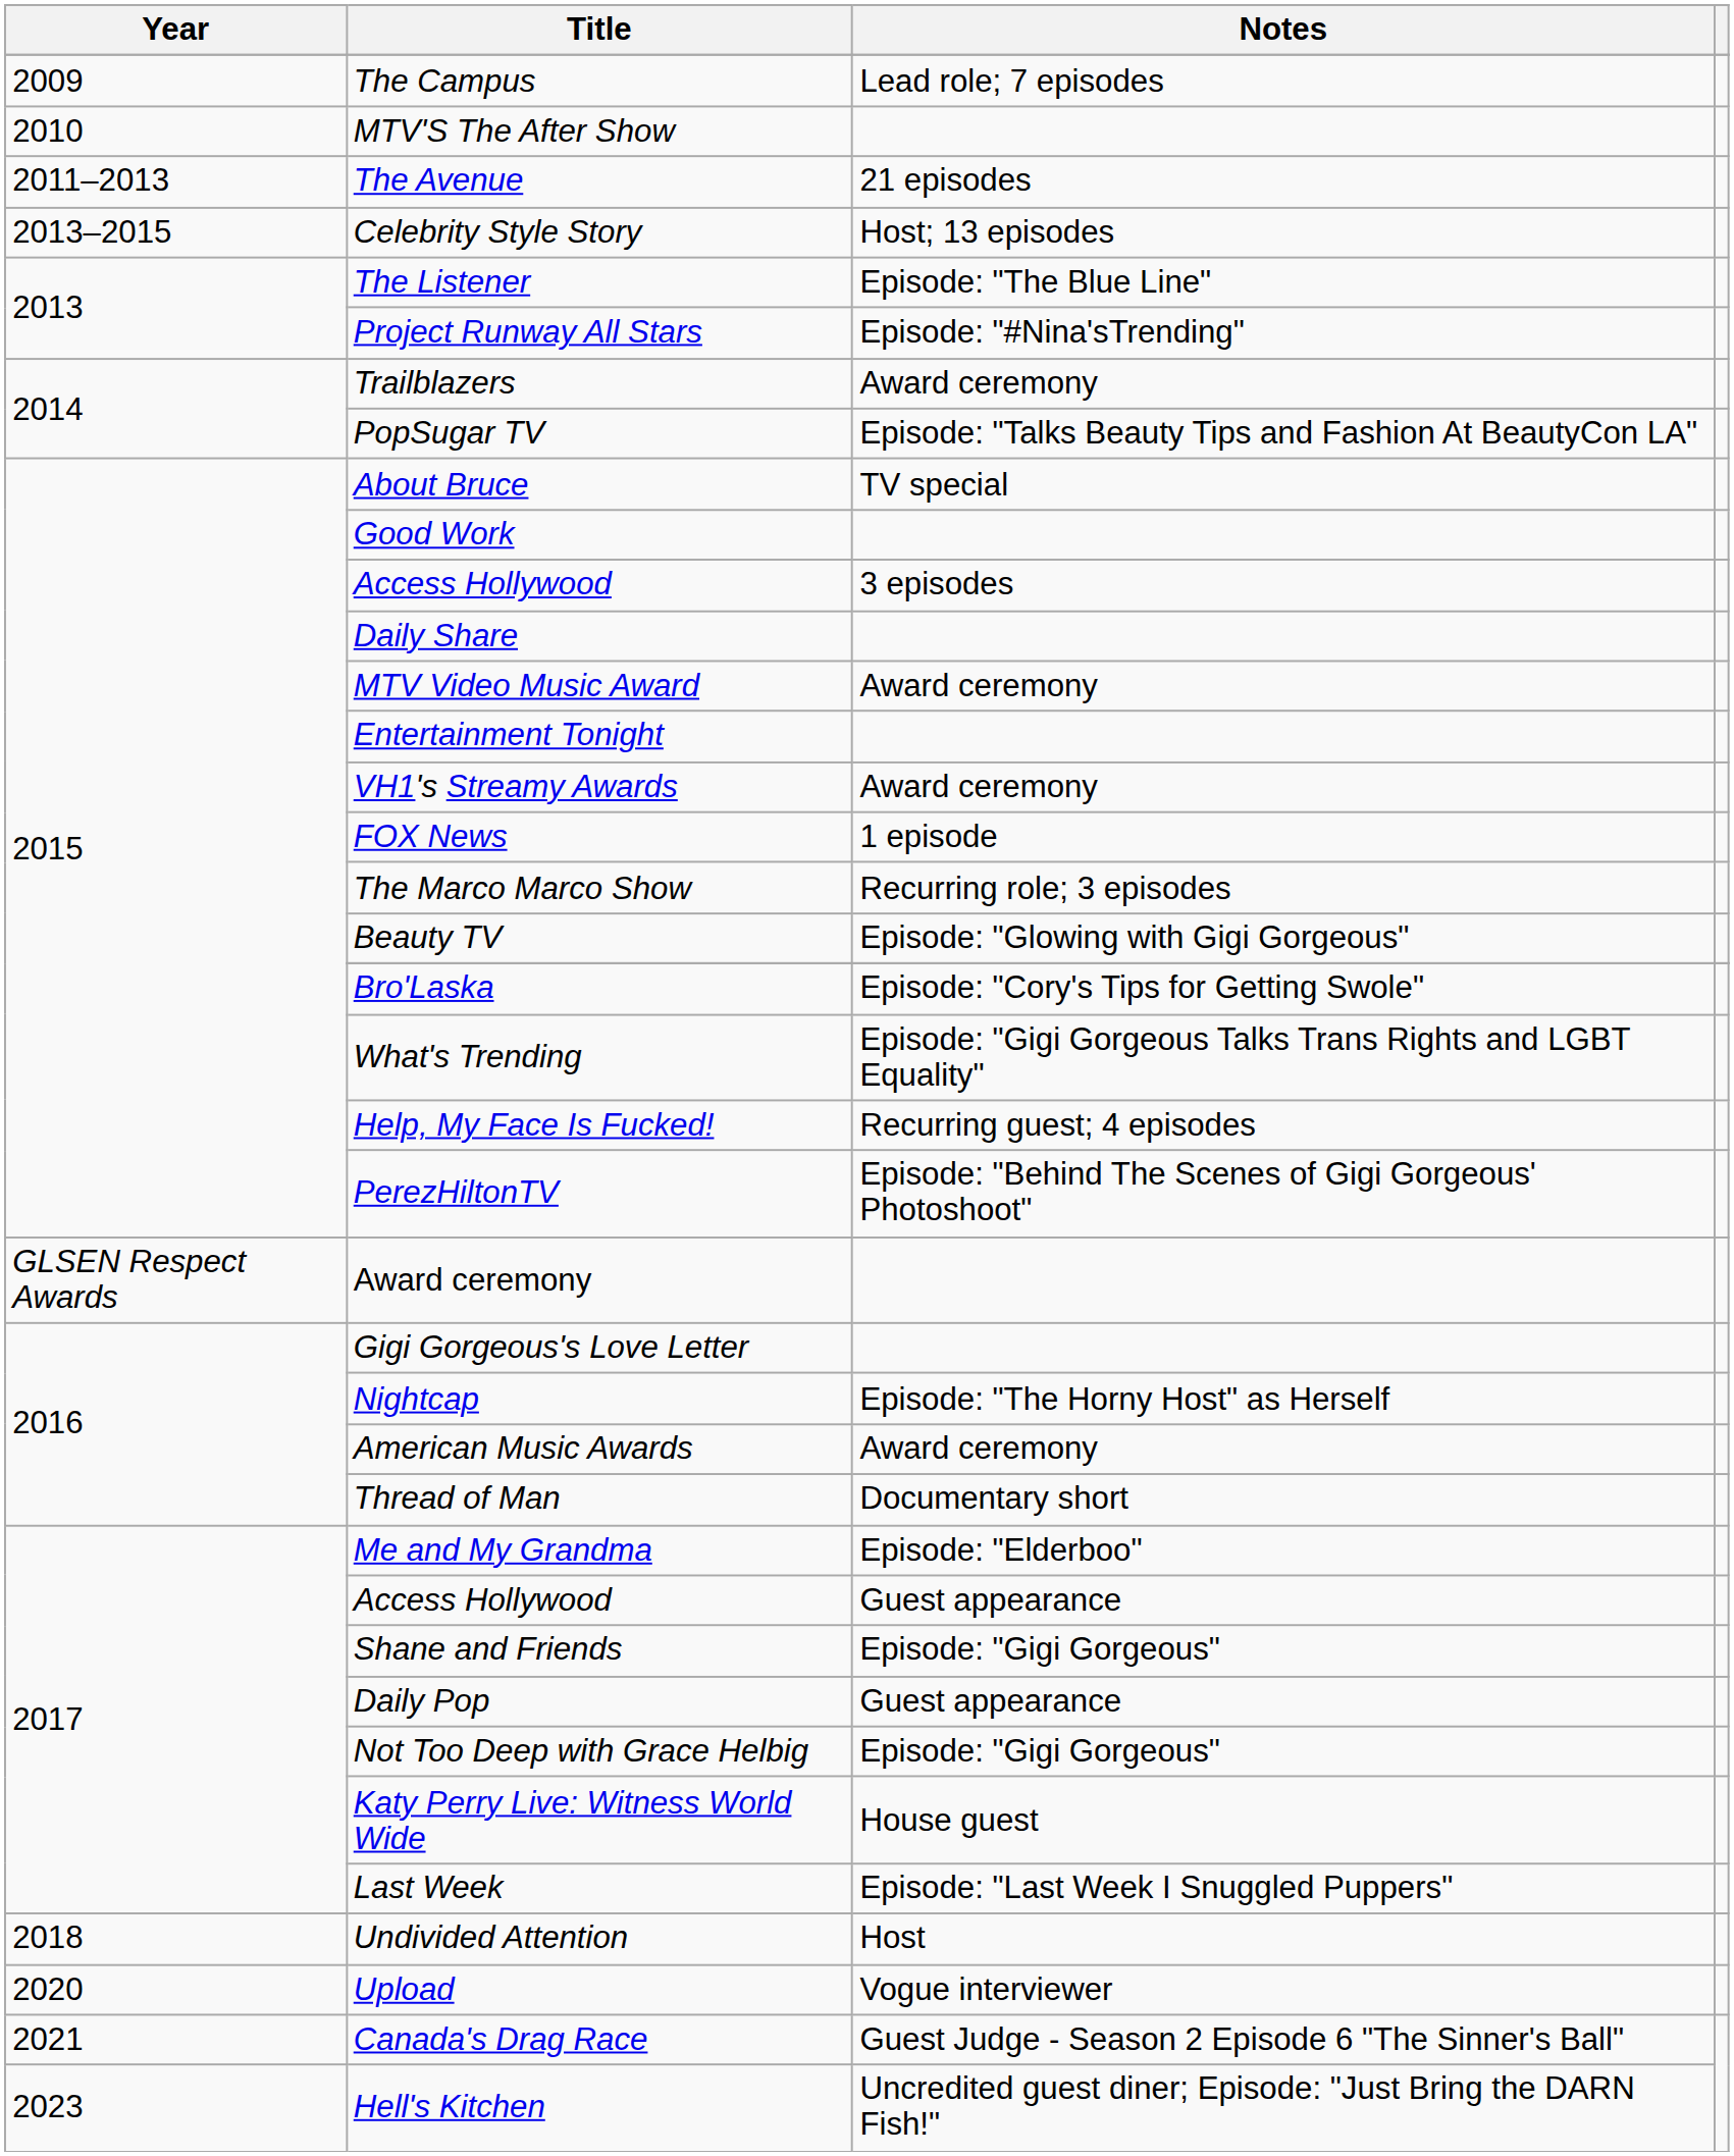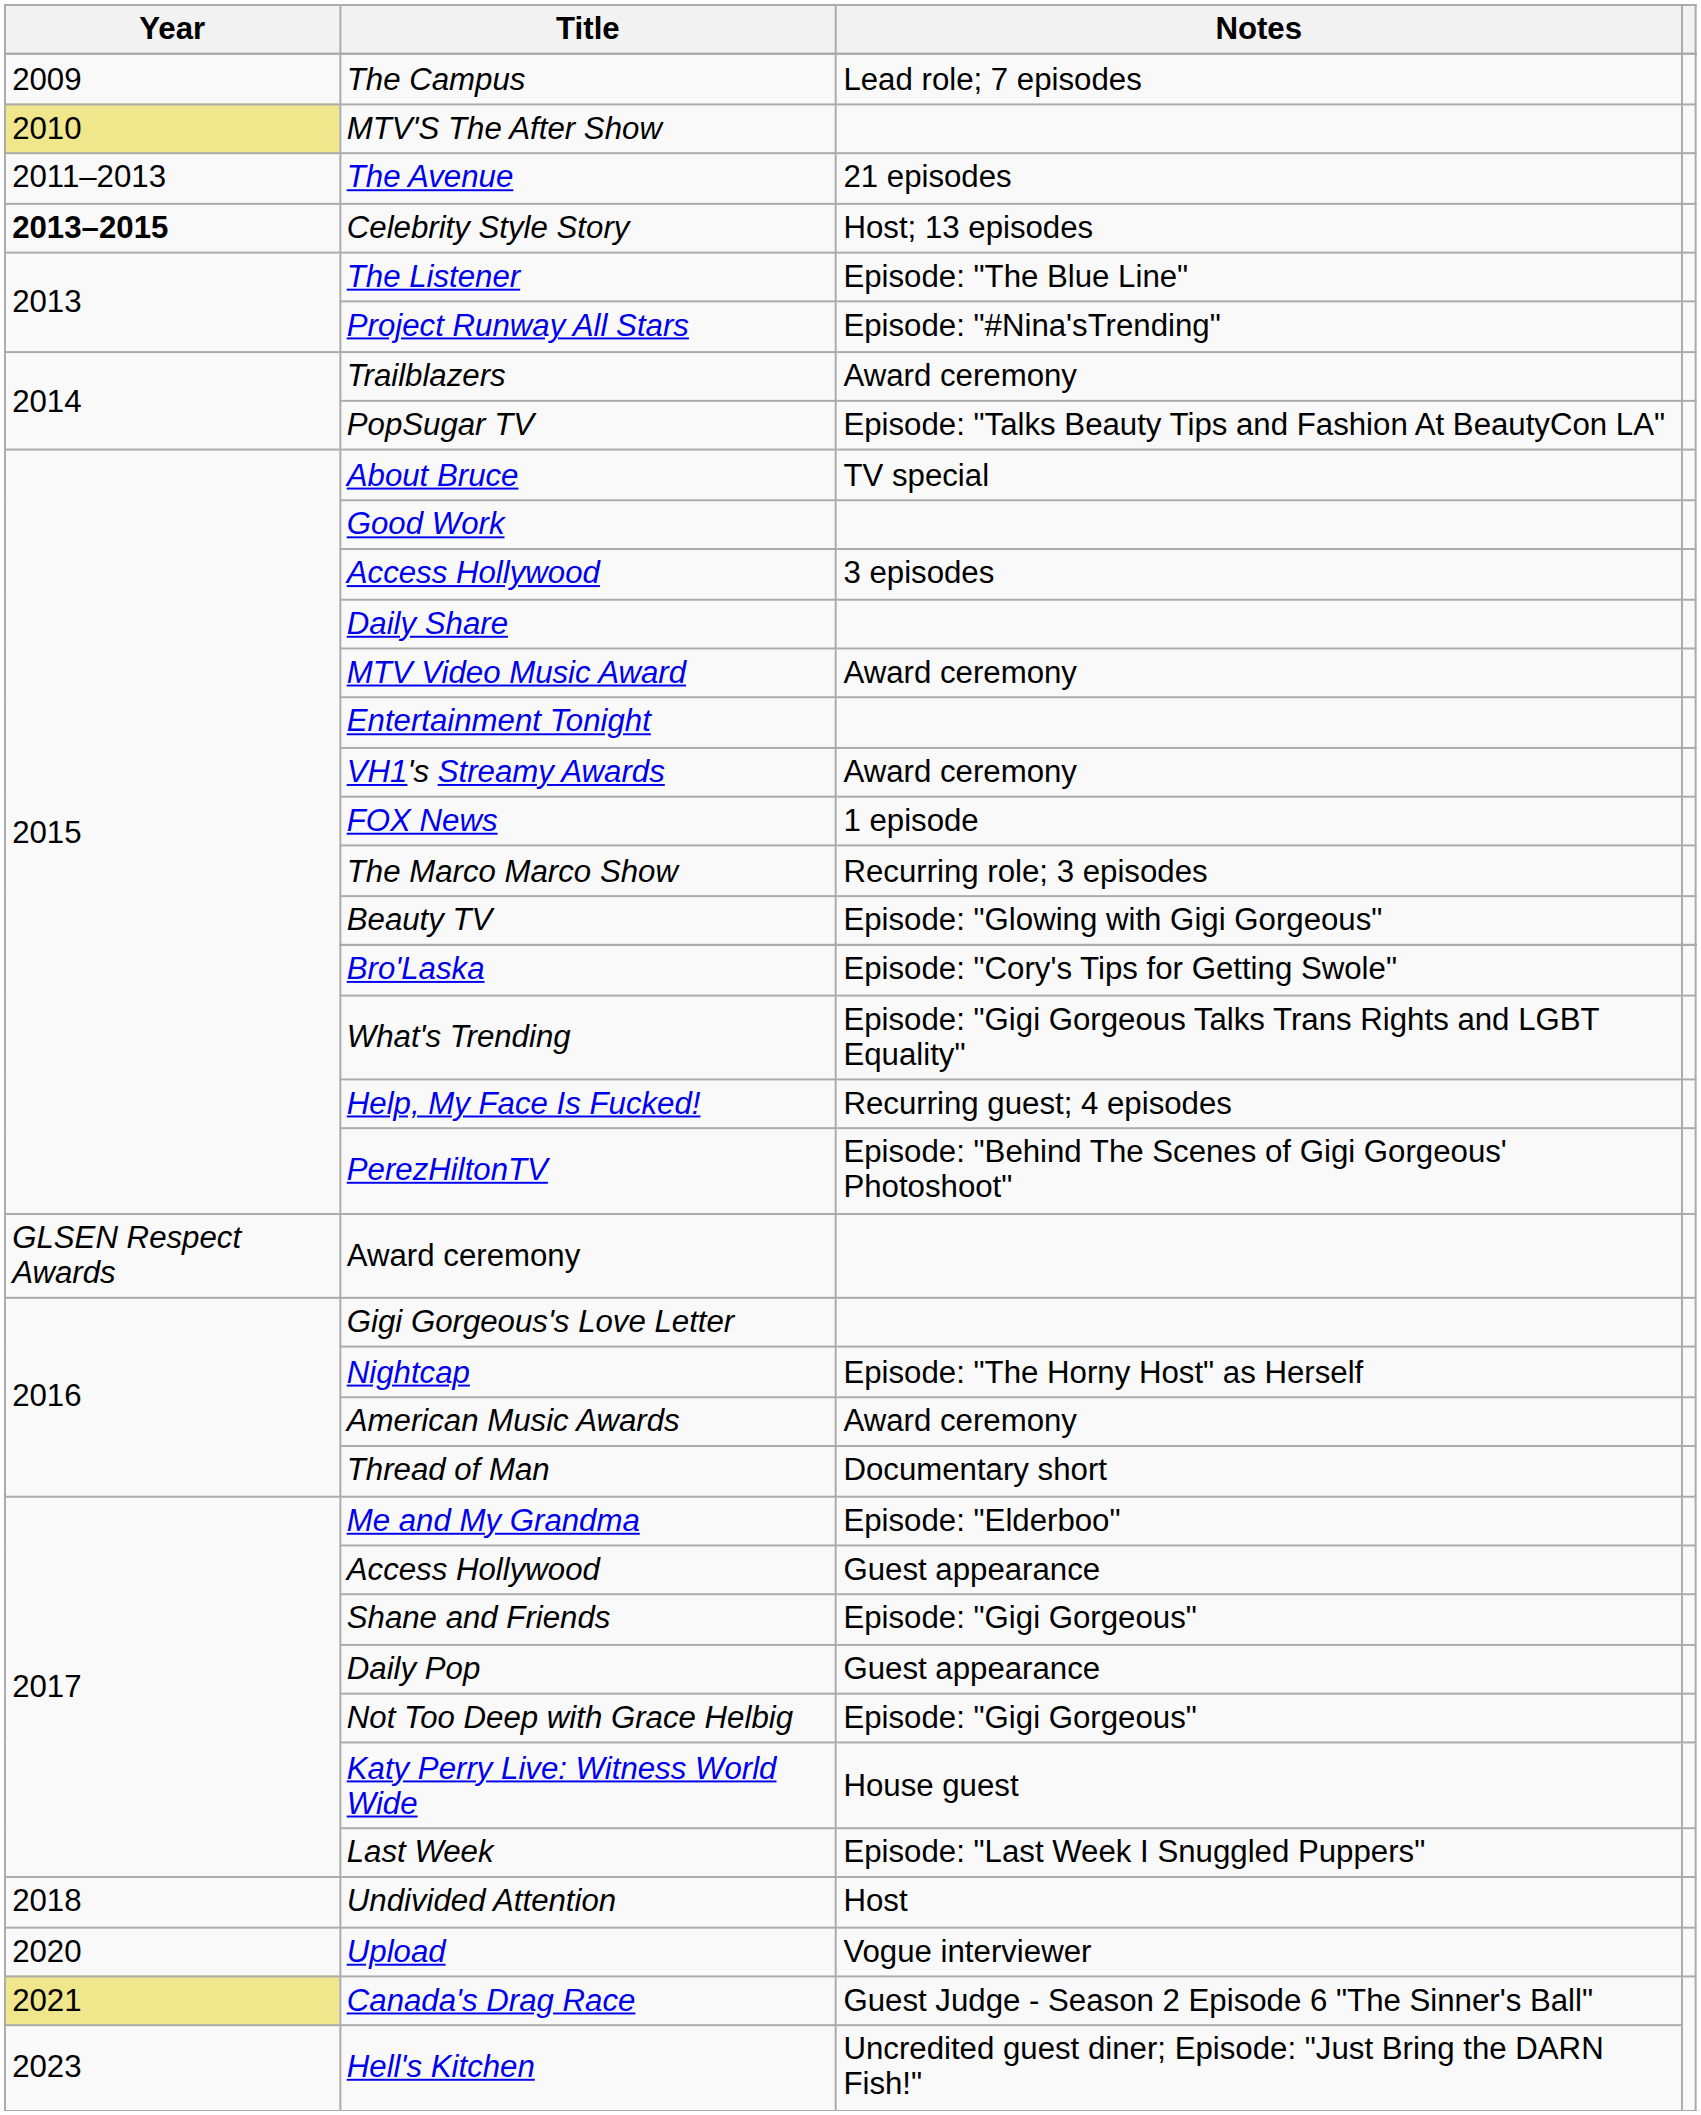MTV'S The After Show | Year: no background -> khaki background
Celebrity Style Story | Year: normal -> bold
Canada's Drag Race | Year: no background -> khaki background
